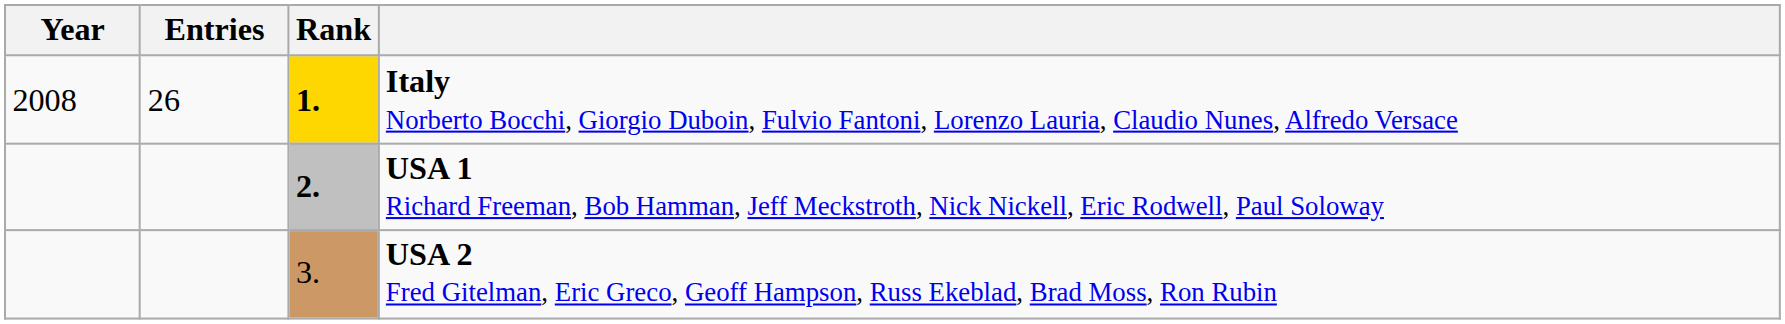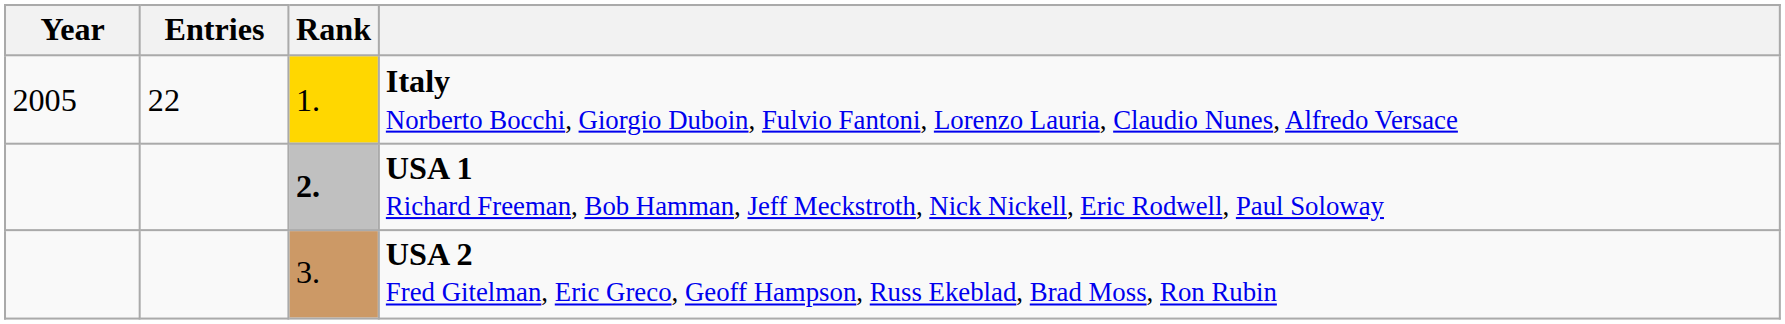row 2 | Year: 2008 -> 2005
row 2 | Entries: 26 -> 22
row 2 | Rank: bold -> normal
